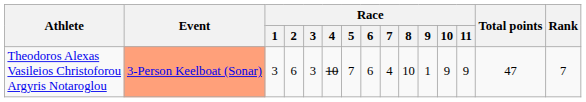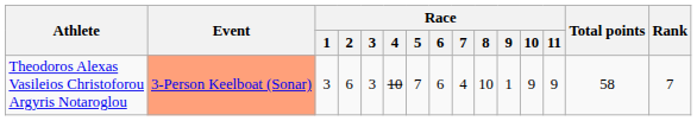Theodoros Alexas Vasileios Christoforou Argyris Notaroglou | Total points: 47 -> 58
